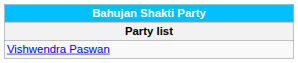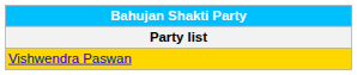row 3 | column 1: no background -> gold background
